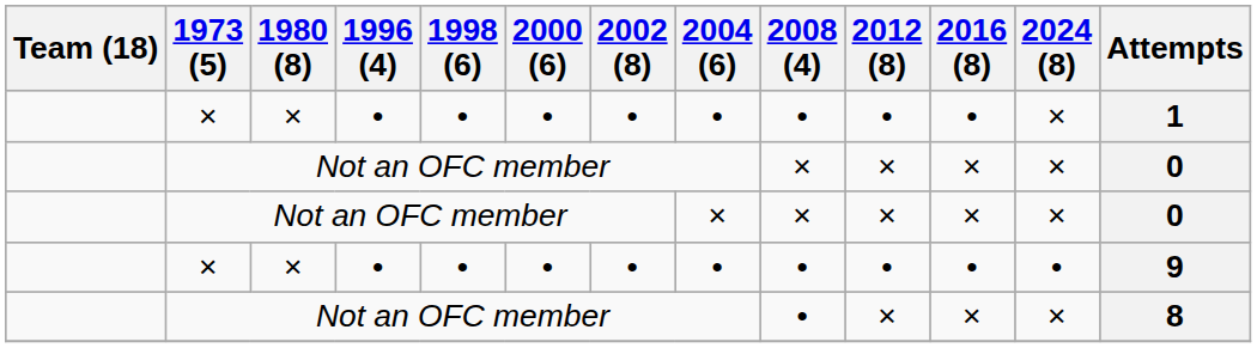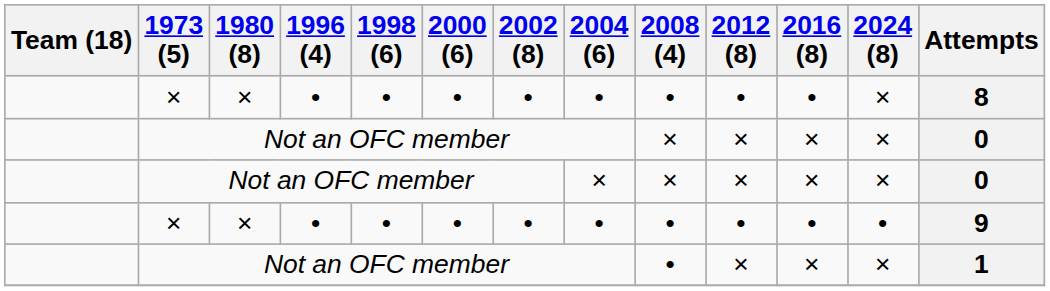row 2 | Attempts: 1 -> 8
row 6 | Attempts: 8 -> 1
